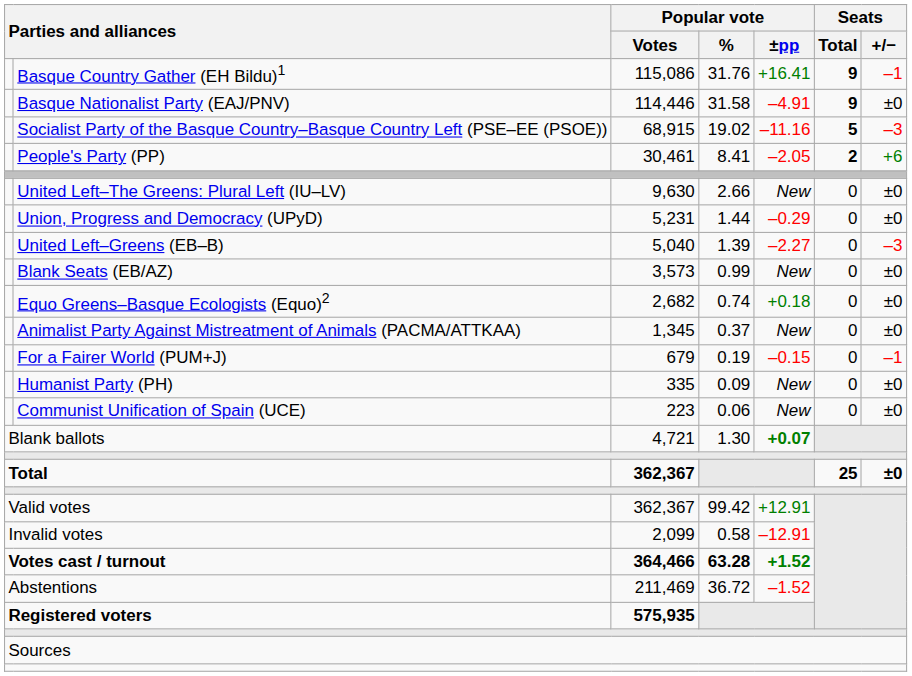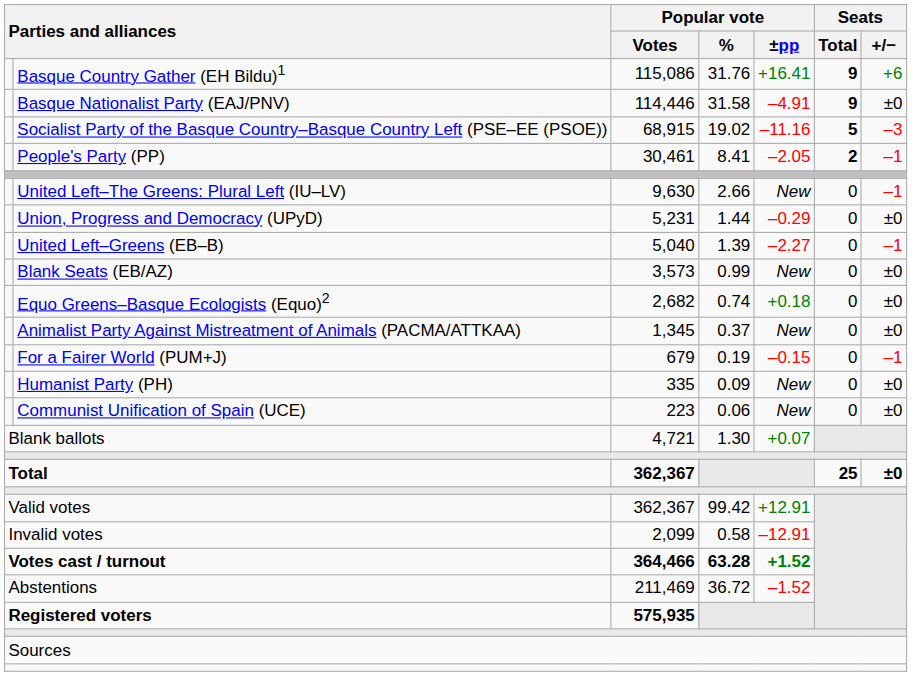Basque Country Gather (EH Bildu)1 | Seats / +/−: –1 -> +6
People's Party (PP) | Seats / +/−: +6 -> –1
United Left–The Greens: Plural Left (IU–LV) | Seats / +/−: ±0 -> –1
United Left–Greens (EB–B) | Seats / +/−: –3 -> –1
Blank ballots | Popular vote / ±pp: bold -> normal
